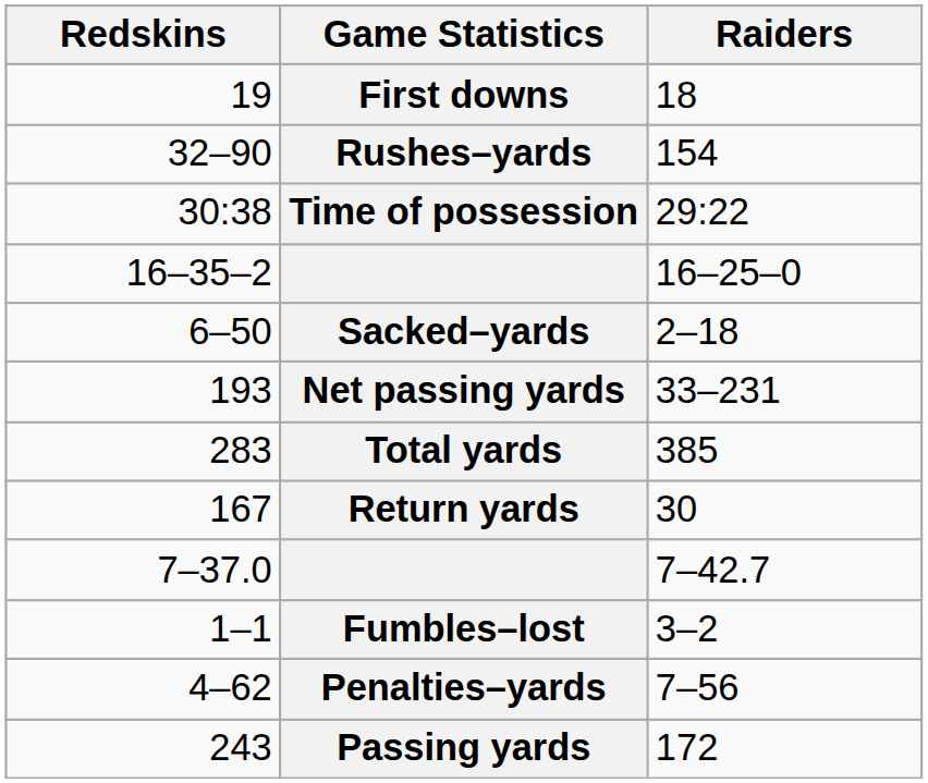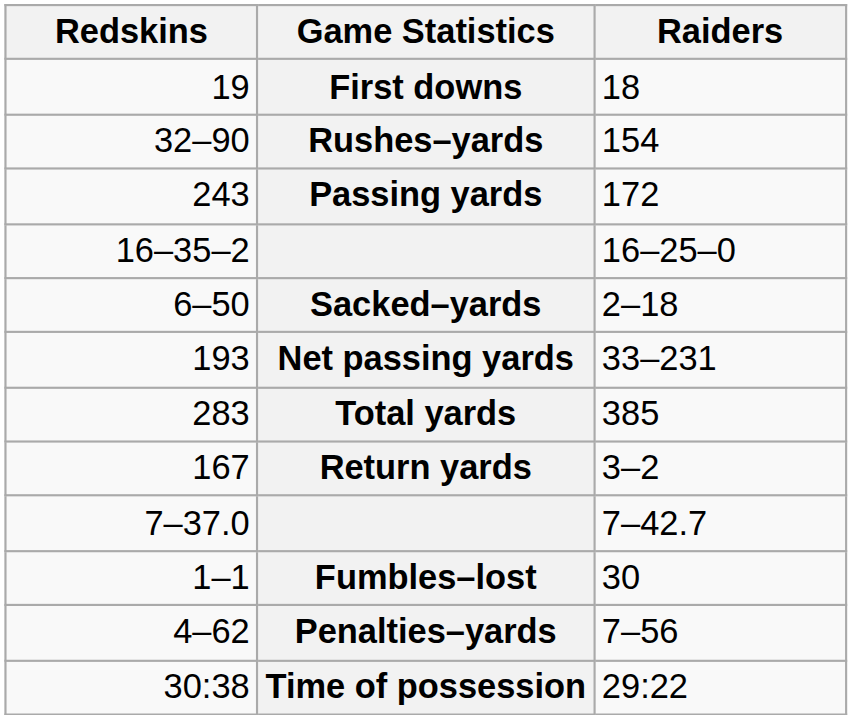rows swapped: Passing yards <-> Time of possession
Return yards | Raiders: 30 -> 3–2
Fumbles–lost | Raiders: 3–2 -> 30
